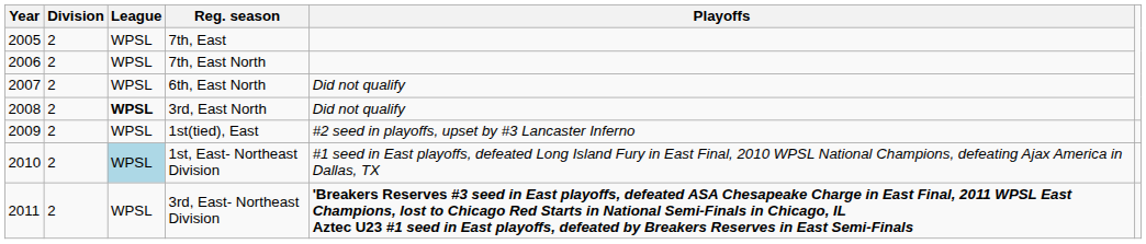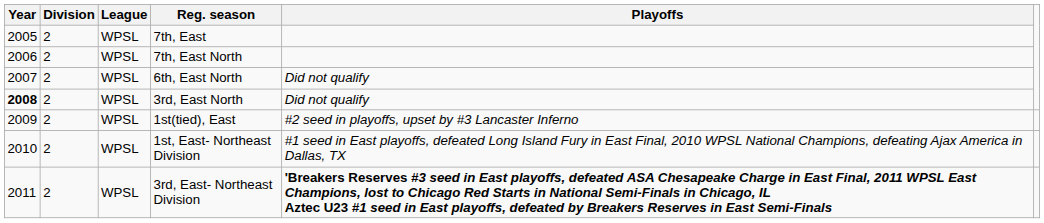3rd, East North | Year: normal -> bold
3rd, East North | League: bold -> normal
1st, East- Northeast Division | League: lightblue background -> no background
